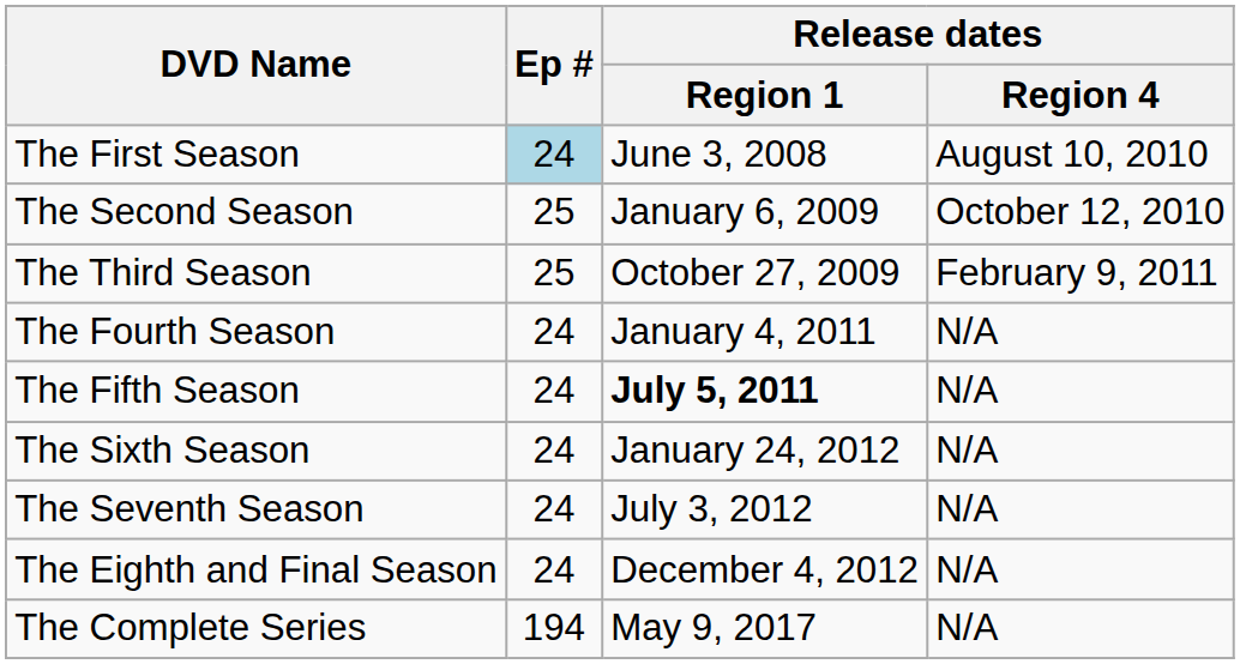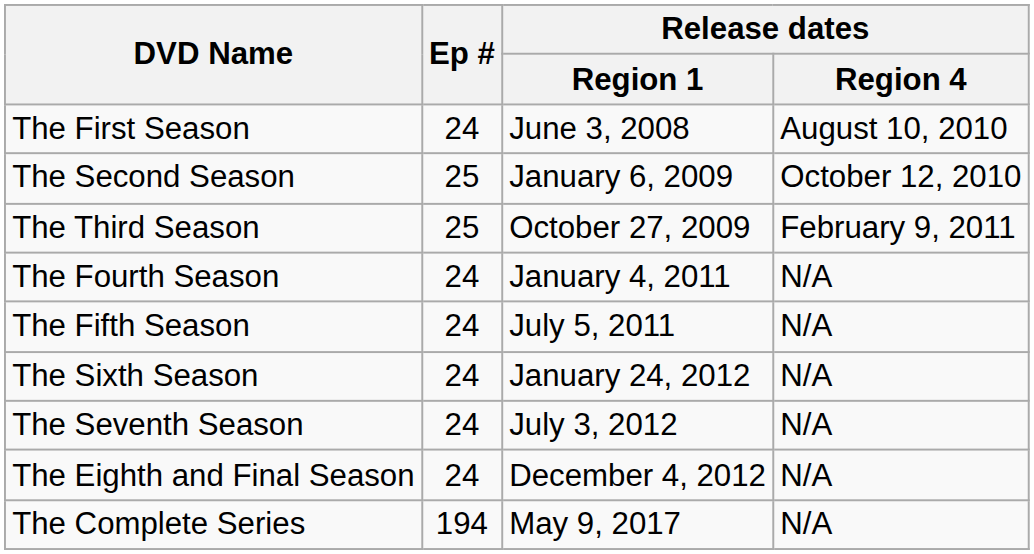The First Season | Ep #: lightblue background -> no background
The Fifth Season | Release dates / Region 1: bold -> normal
